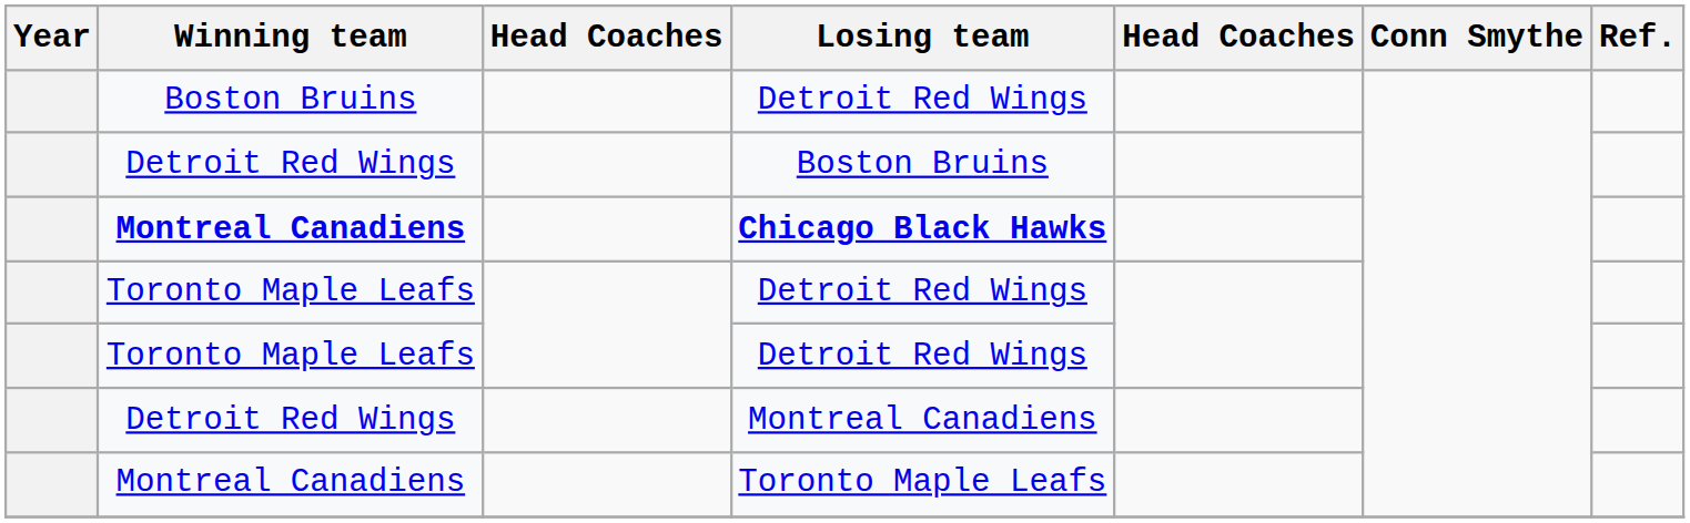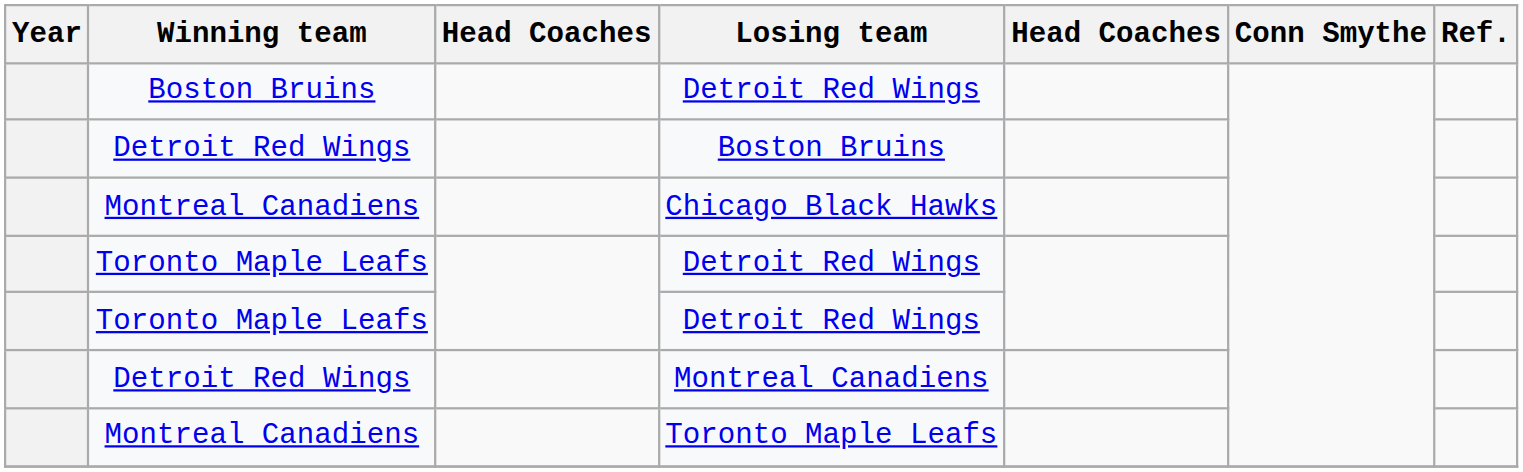Chicago Black Hawks | Winning team: bold -> normal
Chicago Black Hawks | Losing team: bold -> normal
